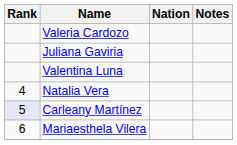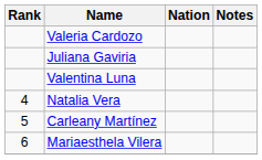Carleany Martínez | Rank: lavender background -> no background
